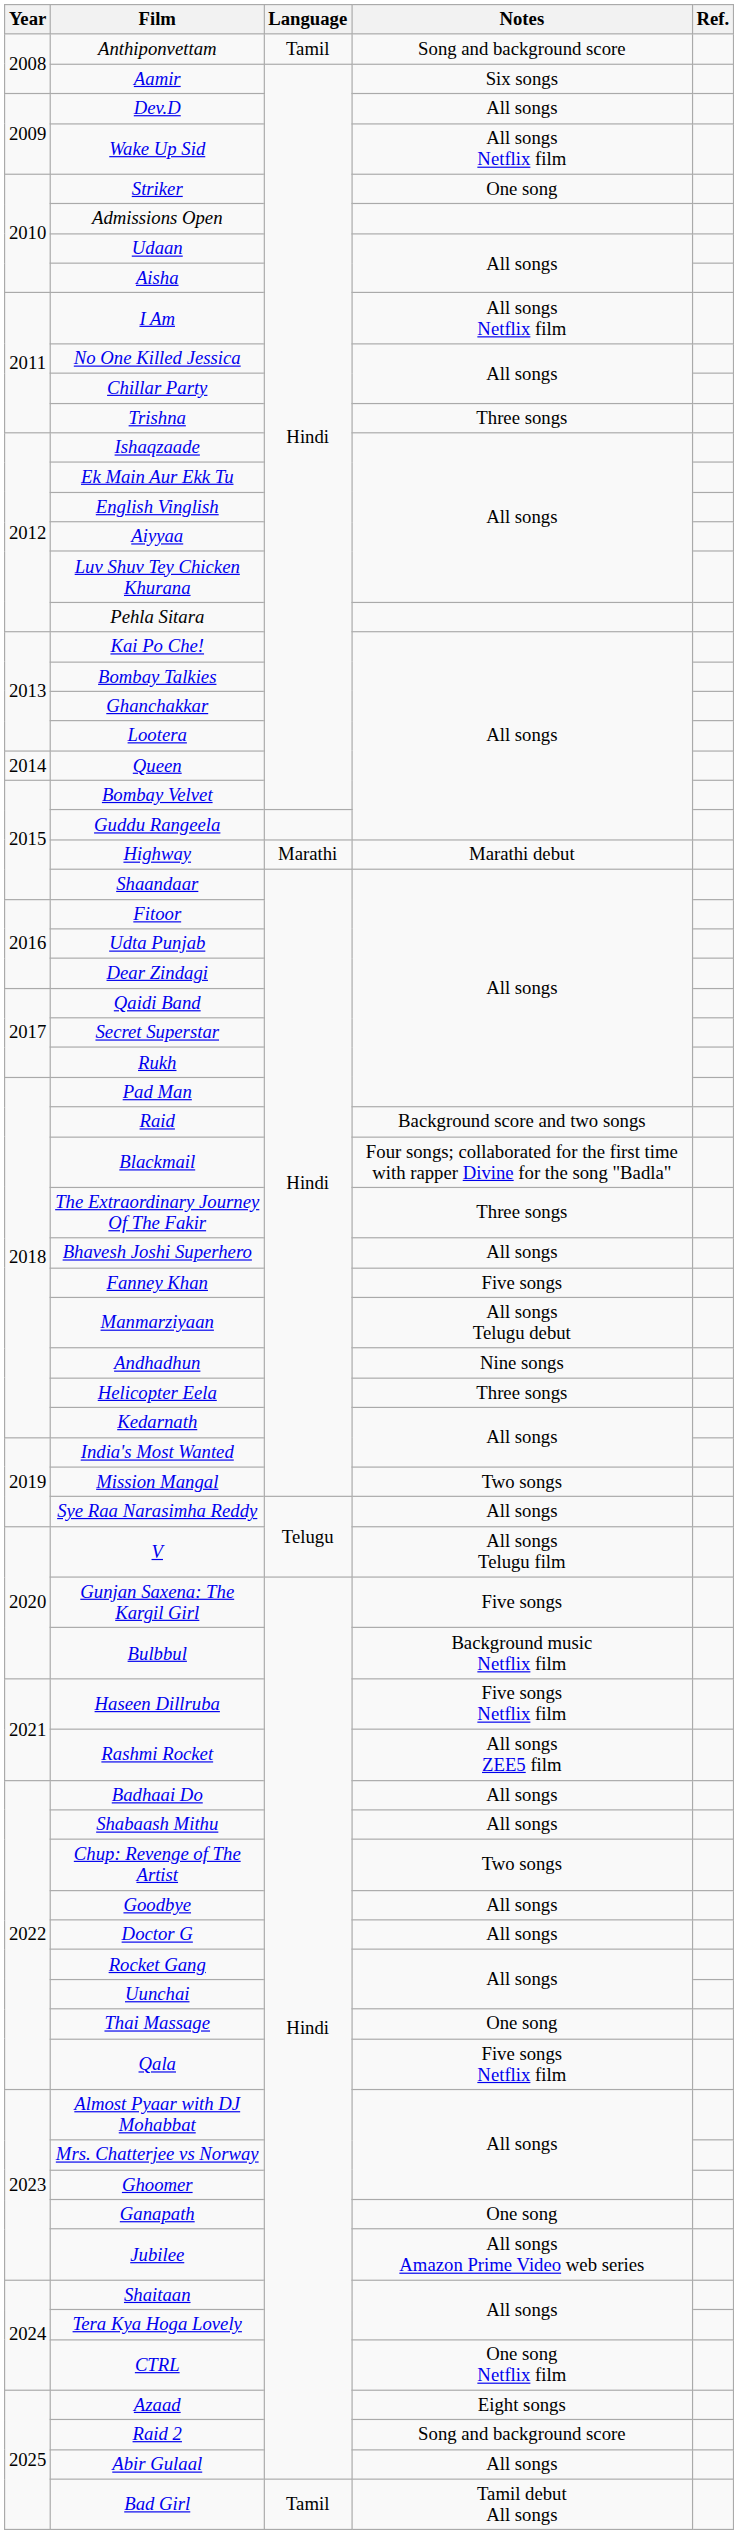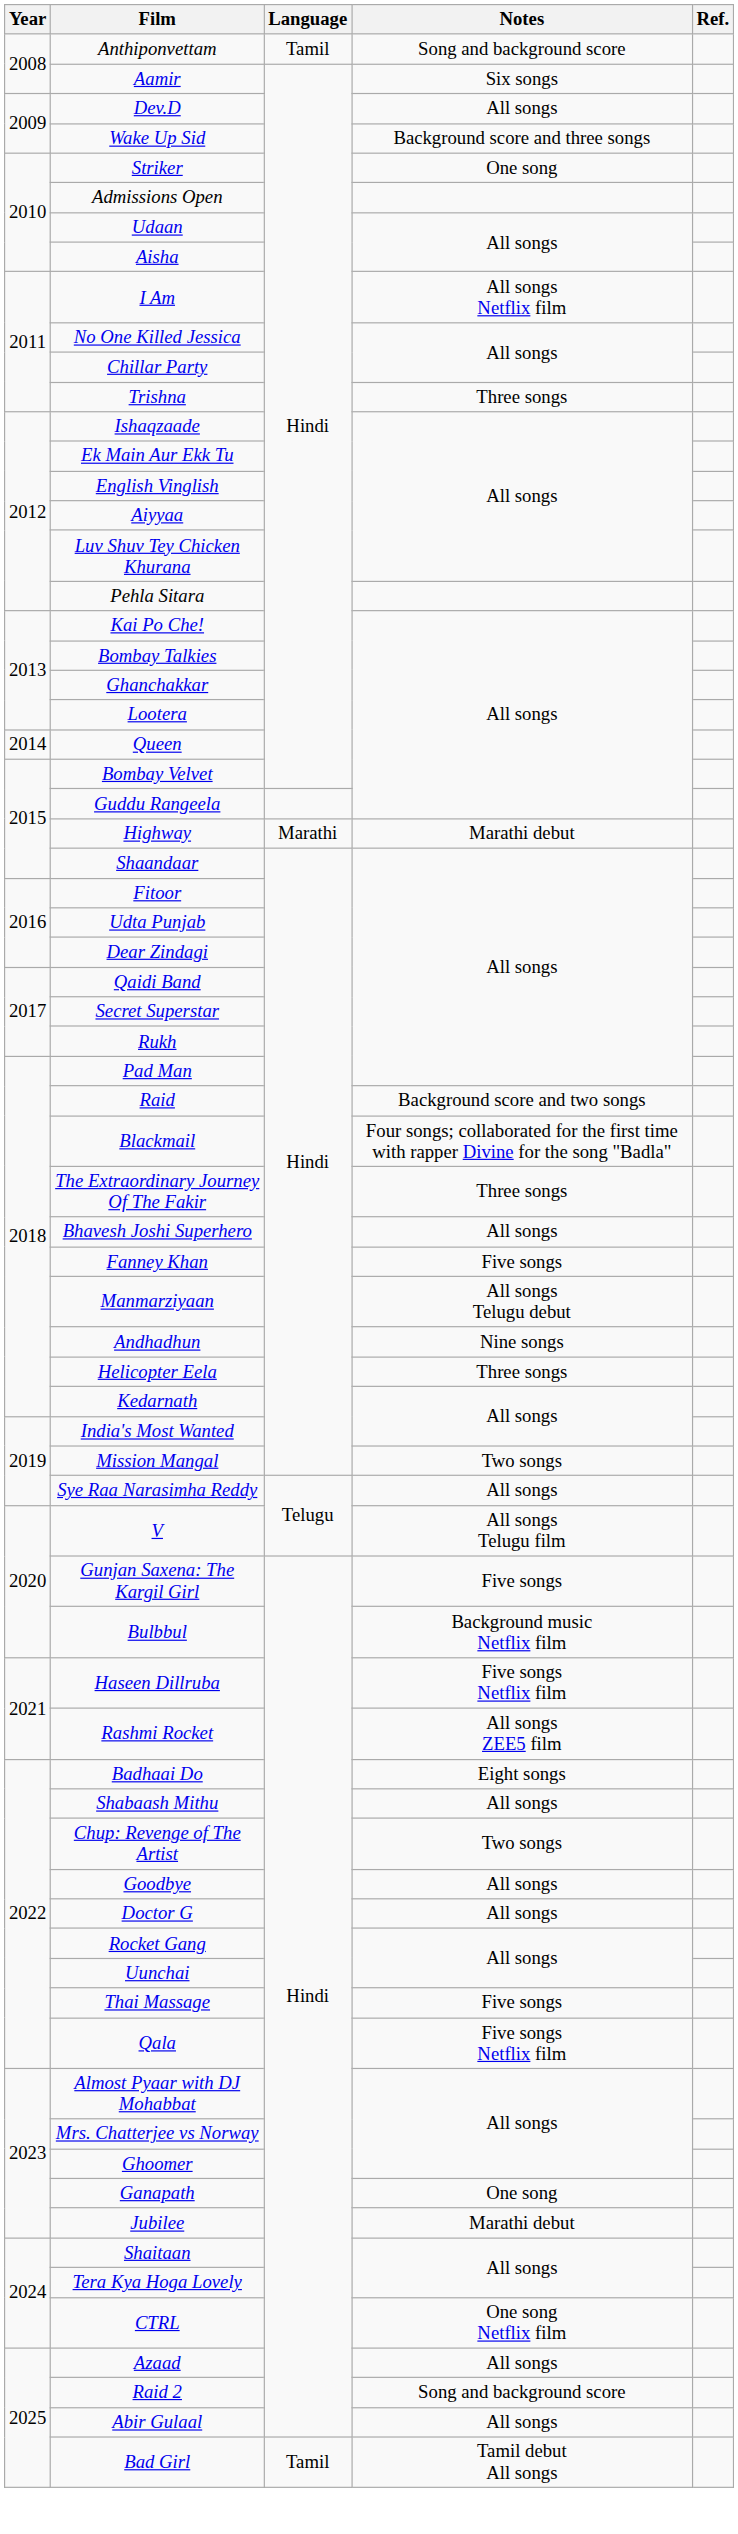Wake Up Sid | Notes: All songs Netflix film -> Background score and three songs
Badhaai Do | Notes: All songs -> Eight songs
Thai Massage | Notes: One song -> Five songs
Jubilee | Notes: All songs Amazon Prime Video web series -> Marathi debut
Azaad | Notes: Eight songs -> All songs
